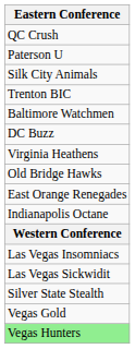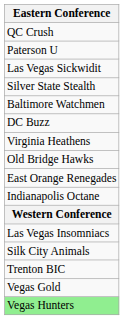row 4 | column 1: Silk City Animals -> Las Vegas Sickwidit
row 5 | column 1: Trenton BIC -> Silver State Stealth
row 14 | column 1: Las Vegas Sickwidit -> Silk City Animals
row 15 | column 1: Silver State Stealth -> Trenton BIC
